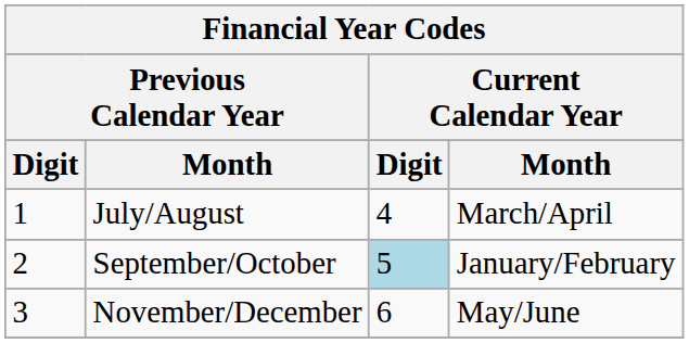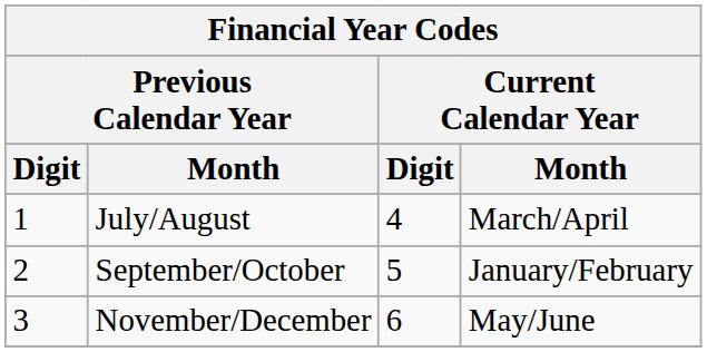September/October | Current Calendar Year / Digit: lightblue background -> no background
